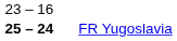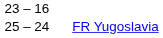FR Yugoslavia | column 1: bold -> normal
